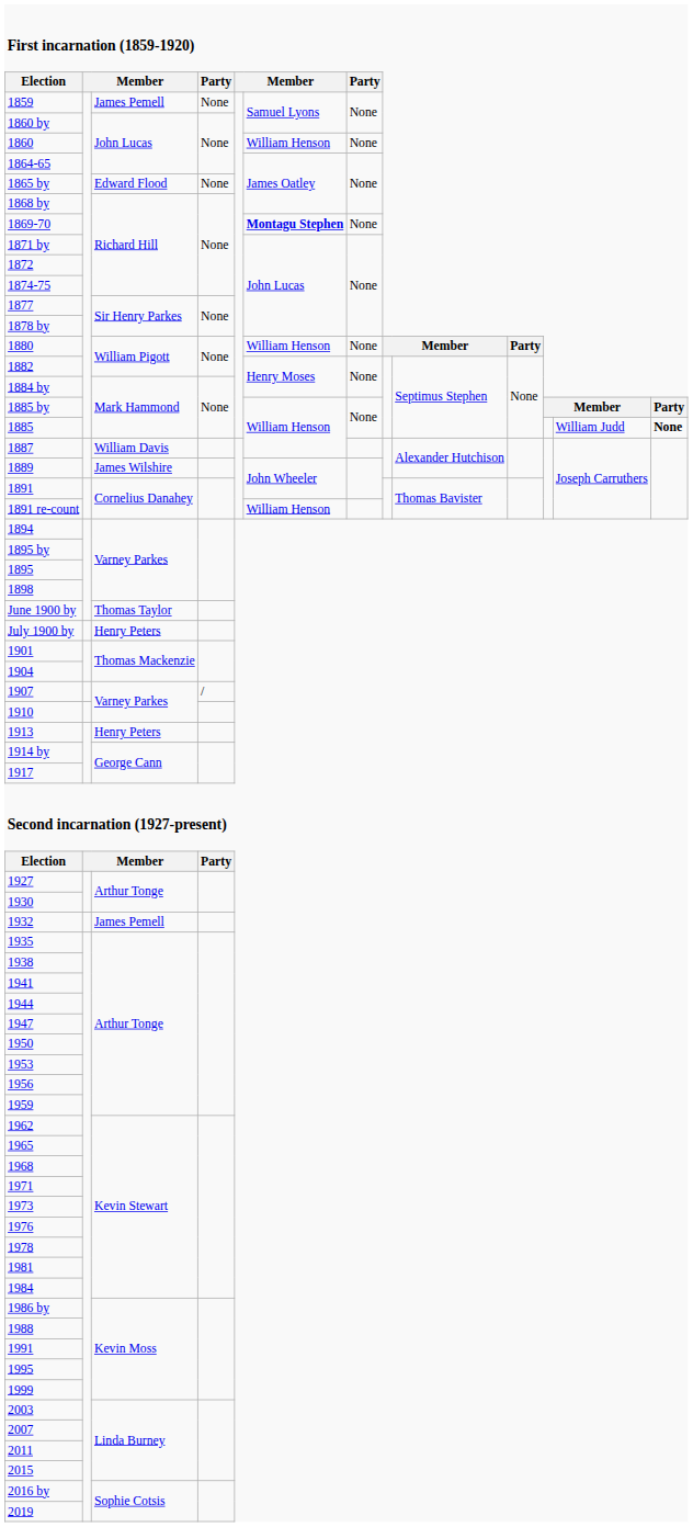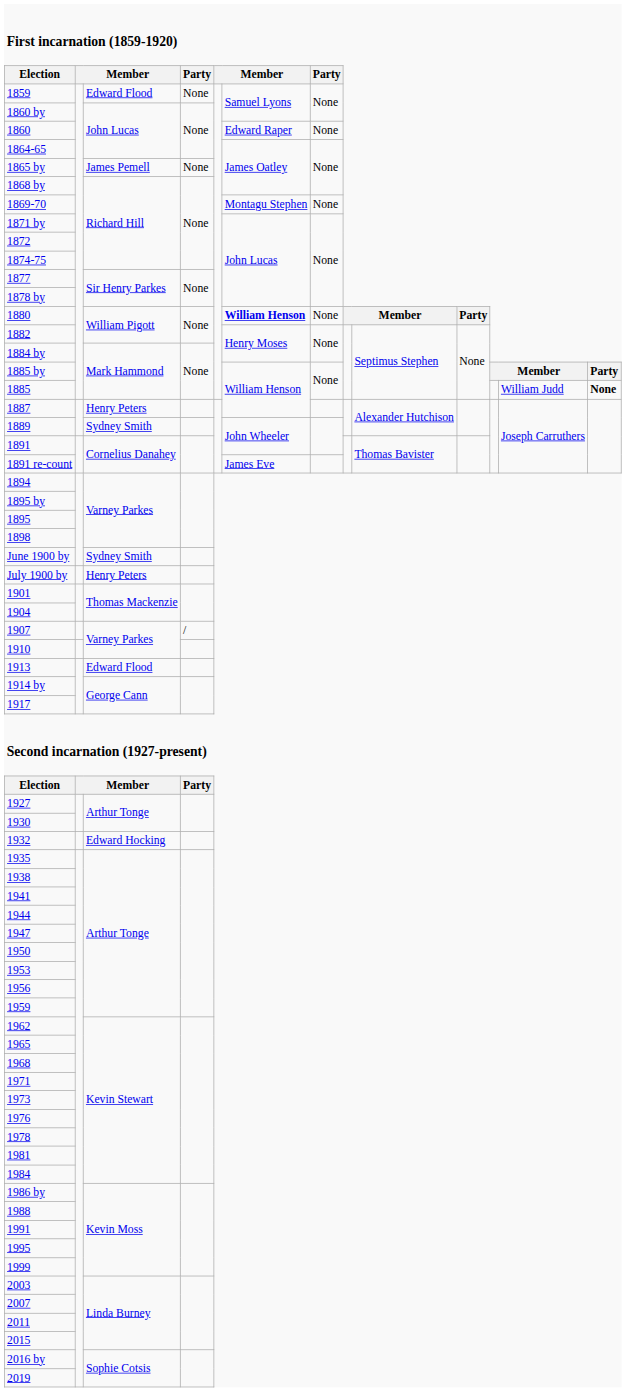1859 | column 3: James Pemell -> Edward Flood
1860 | column 6: William Henson -> Edward Raper
1865 by | column 3: Edward Flood -> James Pemell
1869-70 | column 6: bold -> normal
1880 | column 6: normal -> bold
1887 | column 3: William Davis -> Henry Peters
1889 | column 3: James Wilshire -> Sydney Smith
1891 re-count | column 6: William Henson -> James Eve
June 1900 by | column 3: Thomas Taylor -> Sydney Smith
1913 | column 3: Henry Peters -> Edward Flood
1932 | column 3: James Pemell -> Edward Hocking
